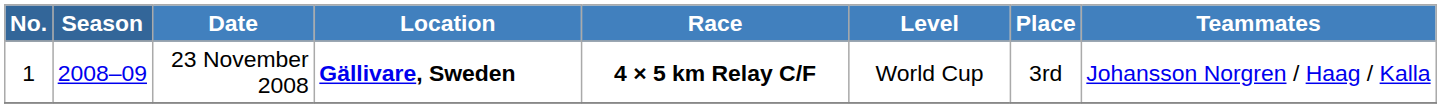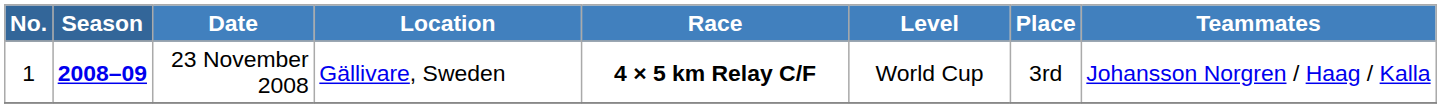23 November 2008 | Season: normal -> bold
23 November 2008 | Location: bold -> normal
